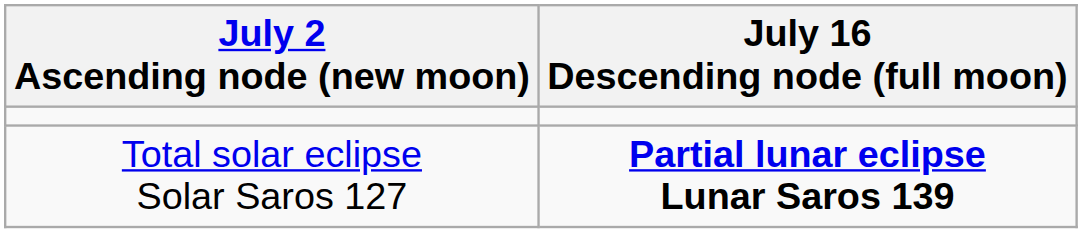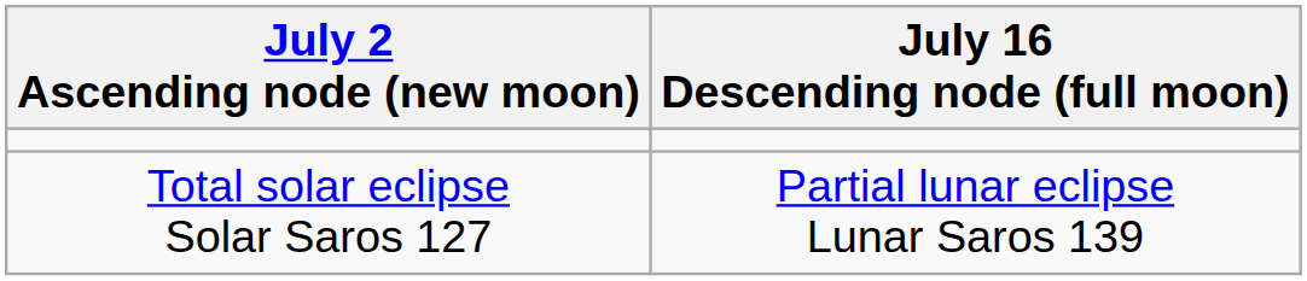row 3 | July 16 Descending node (full moon): bold -> normal
